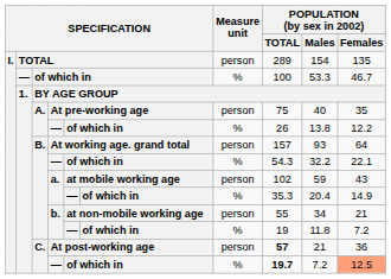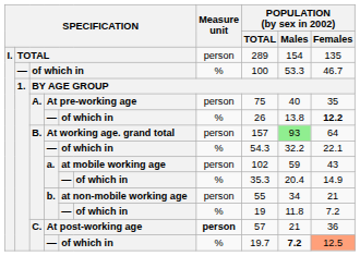A. / — | POPULATION (by sex in 2002) / Females: normal -> bold
At working age. grand total | POPULATION (by sex in 2002) / Males: no background -> lightgreen background
At post-working age | Measure unit: normal -> bold
At post-working age | POPULATION (by sex in 2002) / TOTAL: bold -> normal
C. / — | POPULATION (by sex in 2002) / TOTAL: bold -> normal
C. / — | POPULATION (by sex in 2002) / Males: normal -> bold
